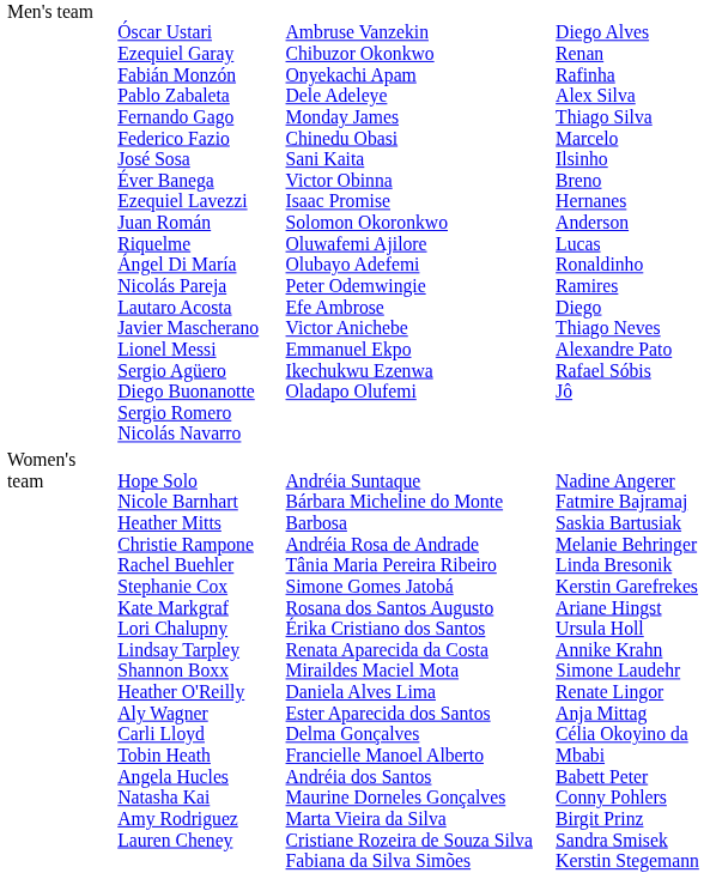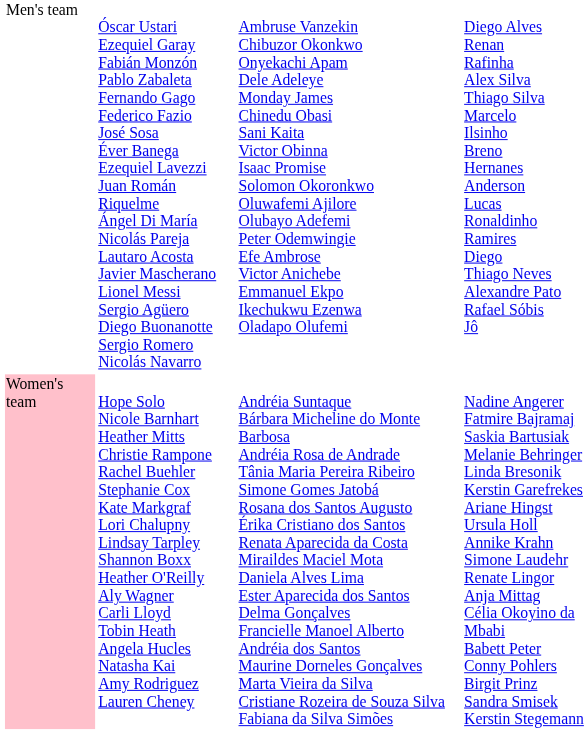Women's team | column 1: no background -> pink background
